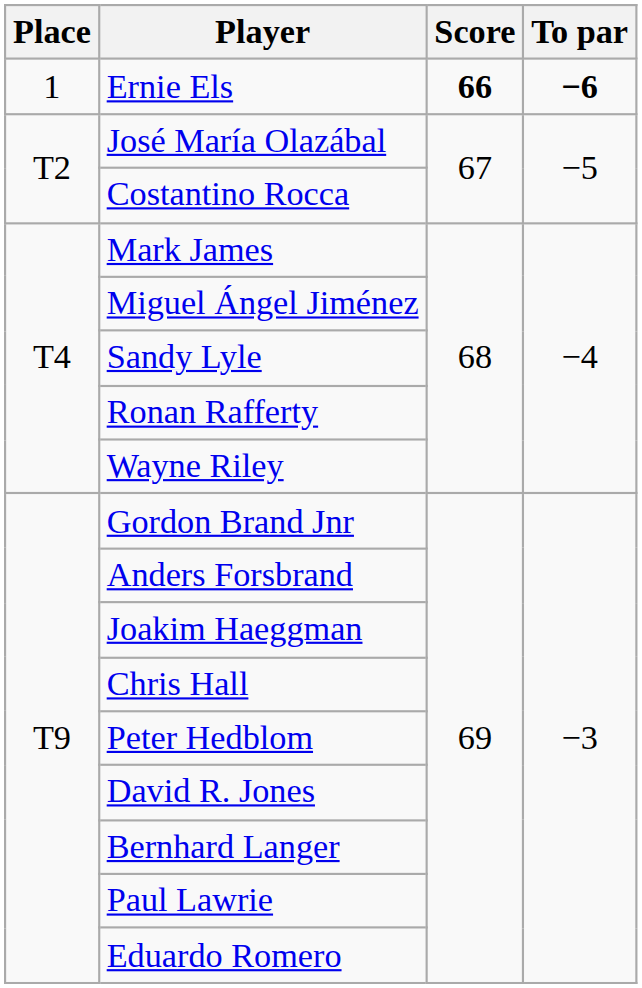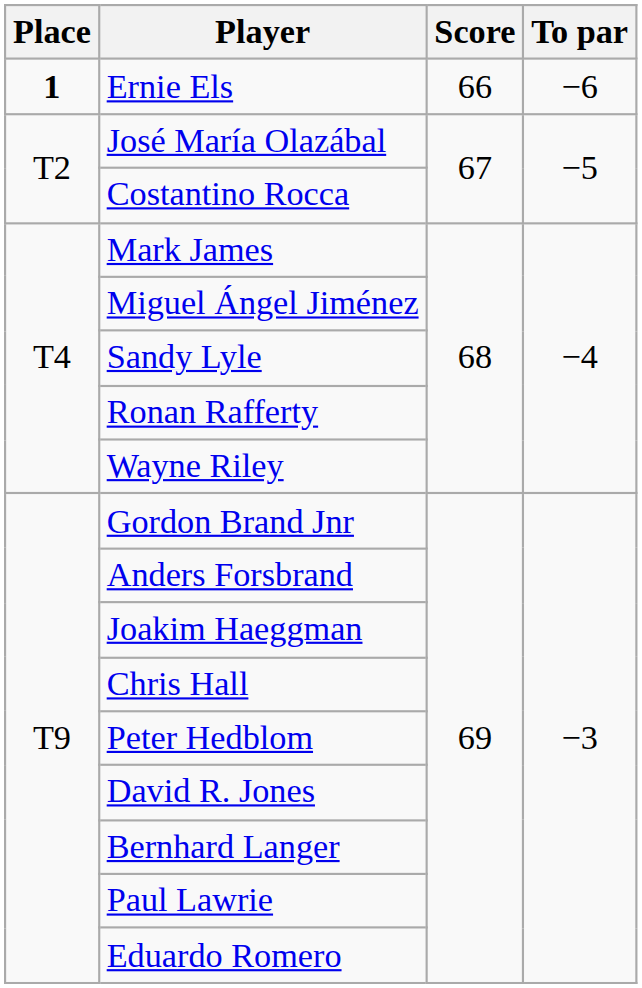Ernie Els | Place: normal -> bold
Ernie Els | Score: bold -> normal
Ernie Els | To par: bold -> normal
